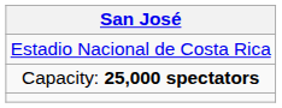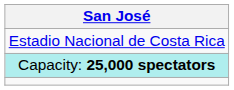row 3 | column 1: no background -> paleturquoise background
